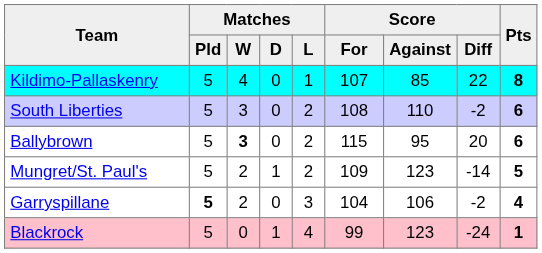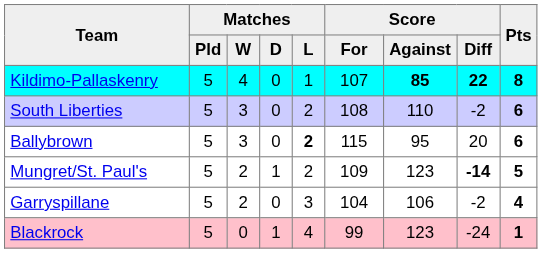Kildimo-Pallaskenry | Score / Against: normal -> bold
Kildimo-Pallaskenry | Score / Diff: normal -> bold
Ballybrown | Matches / W: bold -> normal
Ballybrown | Matches / L: normal -> bold
Mungret/St. Paul's | Score / Diff: normal -> bold
Garryspillane | Matches / Pld: bold -> normal
